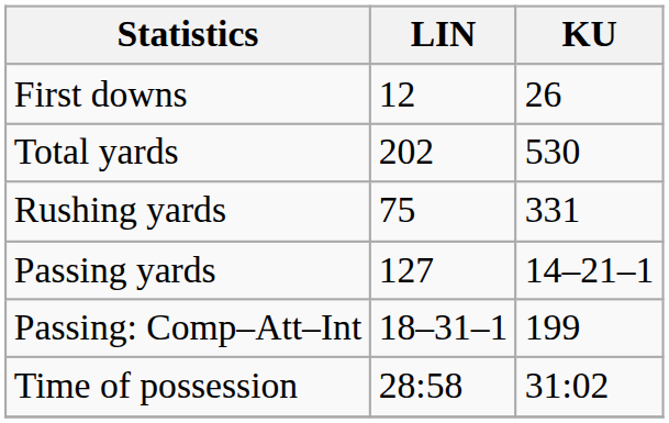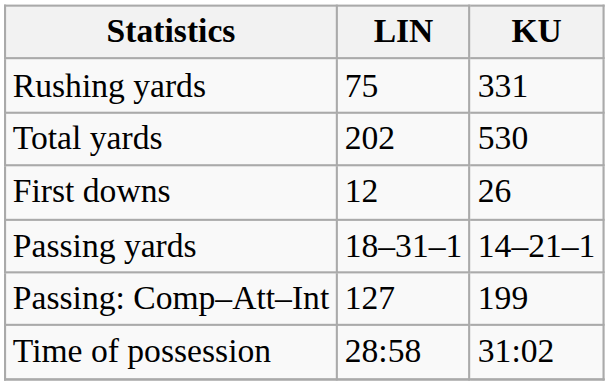rows swapped: First downs <-> Rushing yards
Passing yards | LIN: 127 -> 18–31–1
Passing: Comp–Att–Int | LIN: 18–31–1 -> 127
